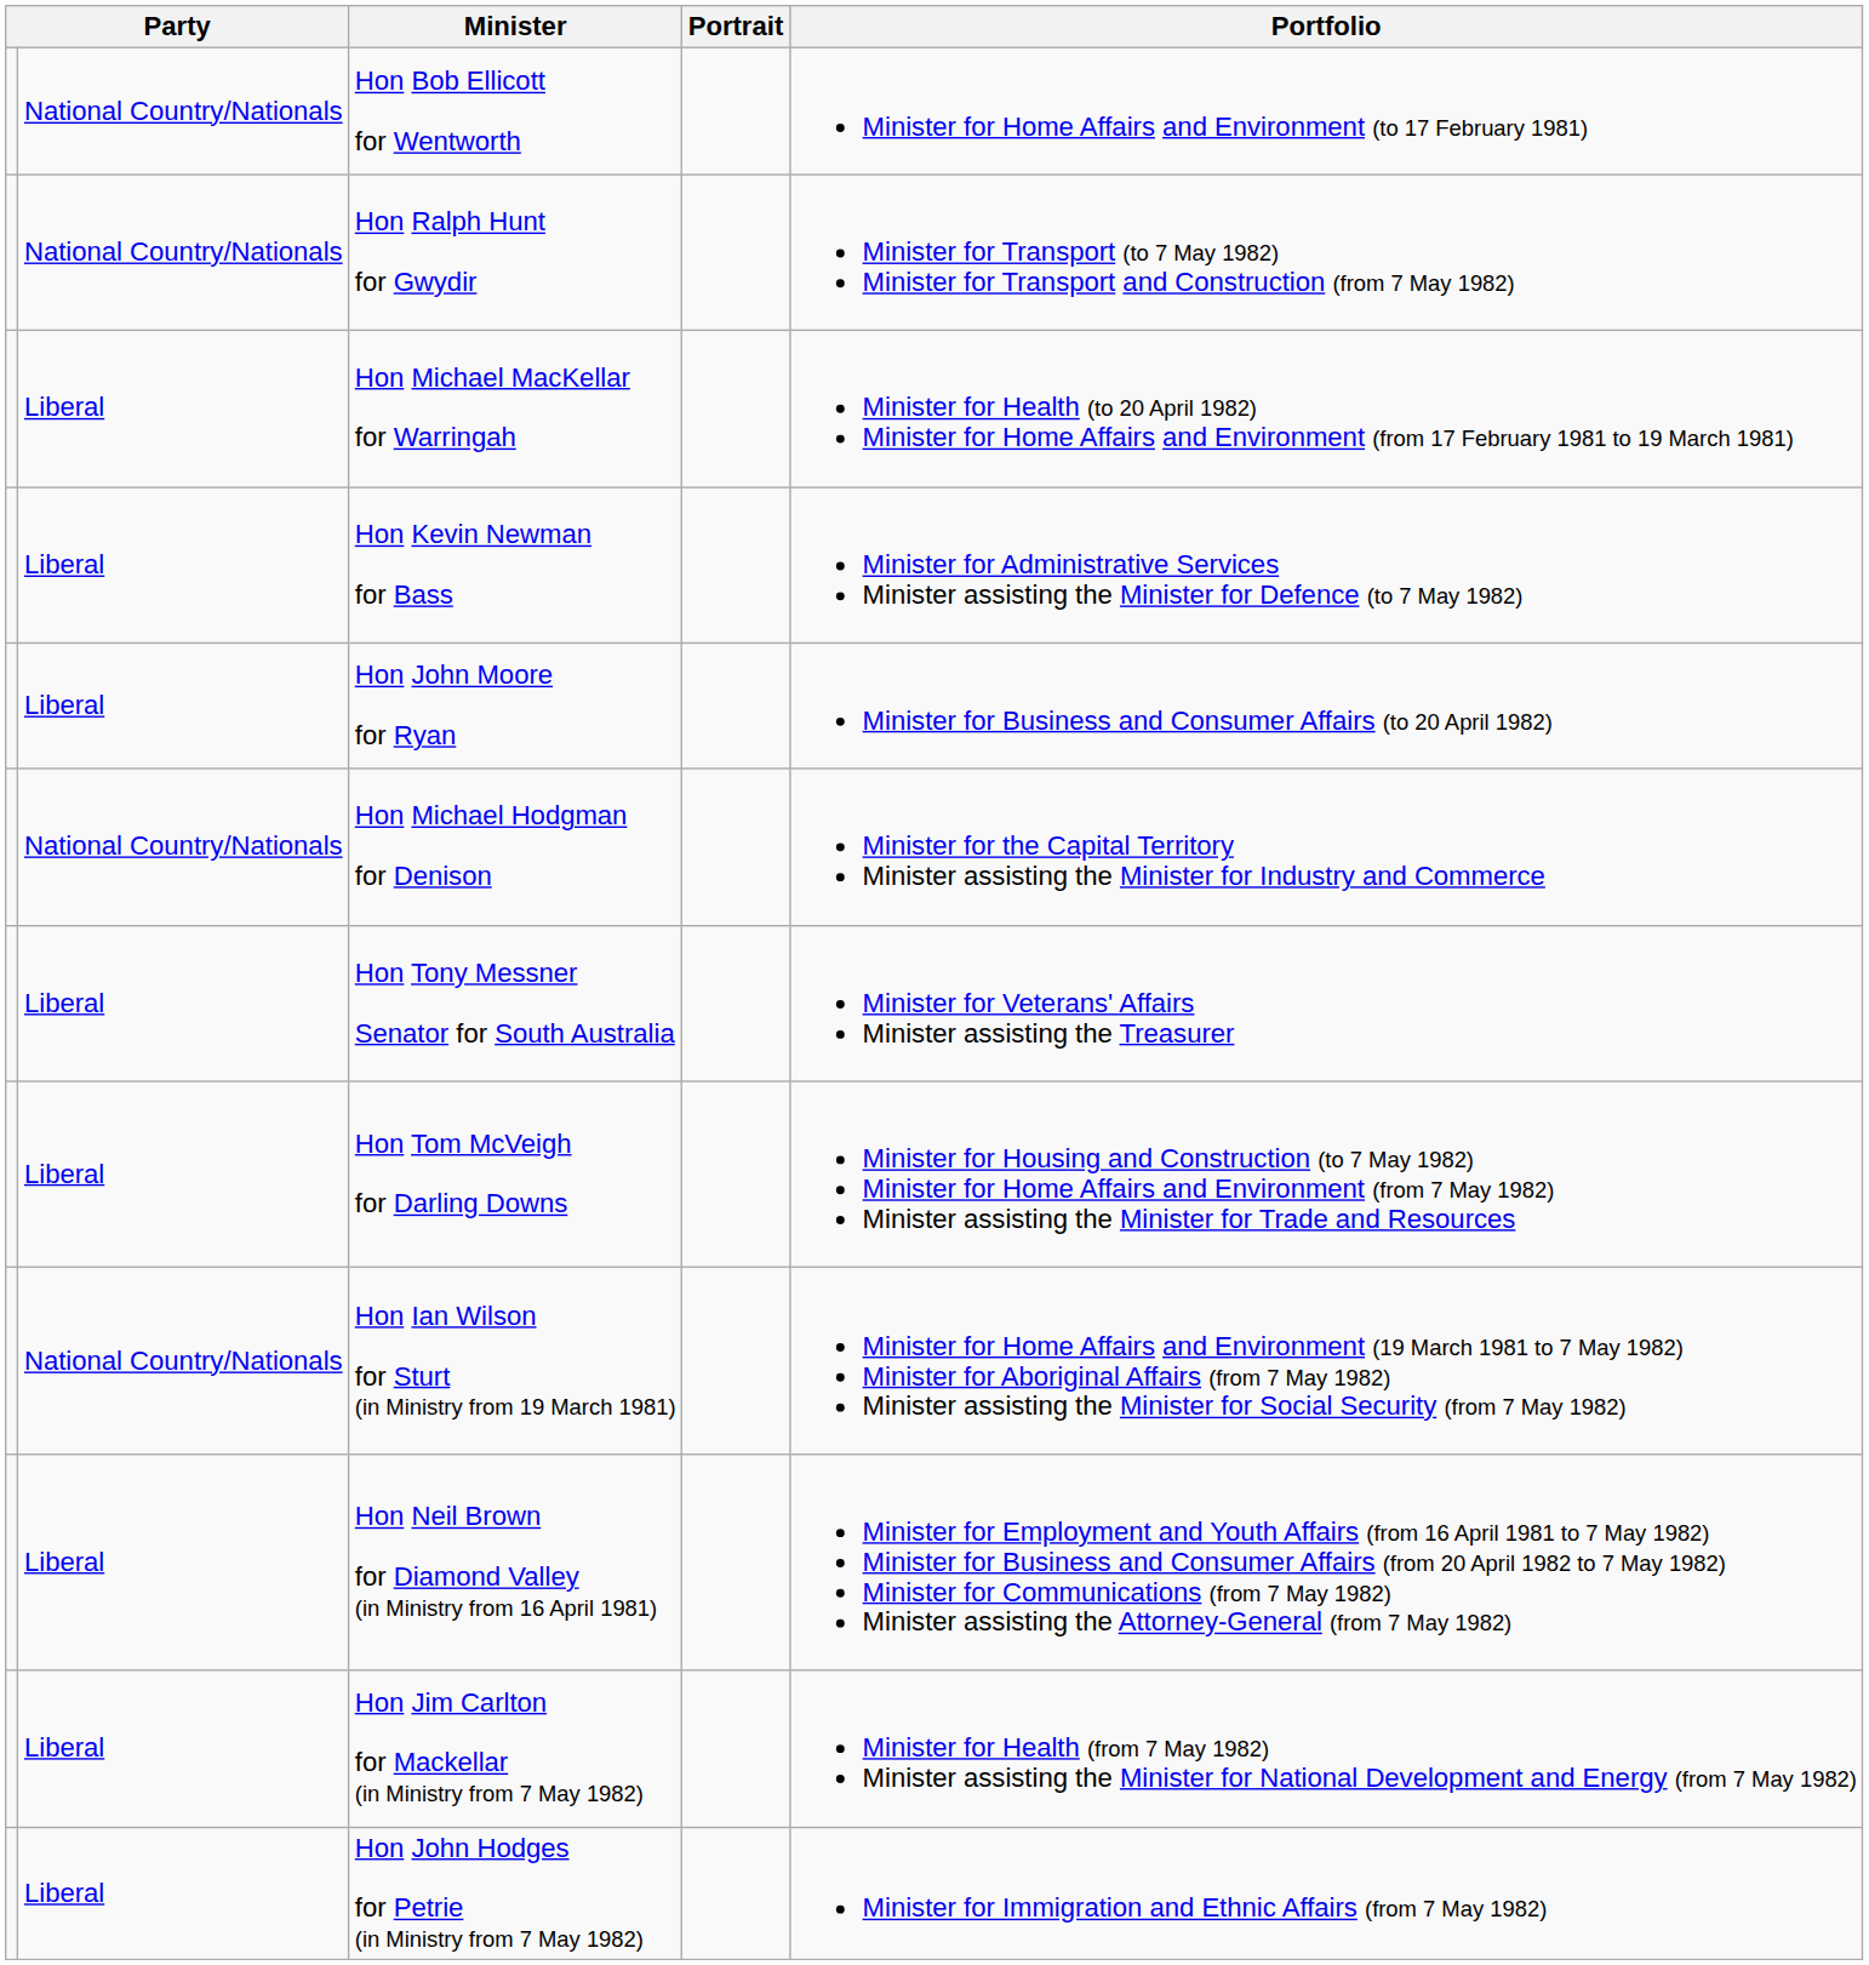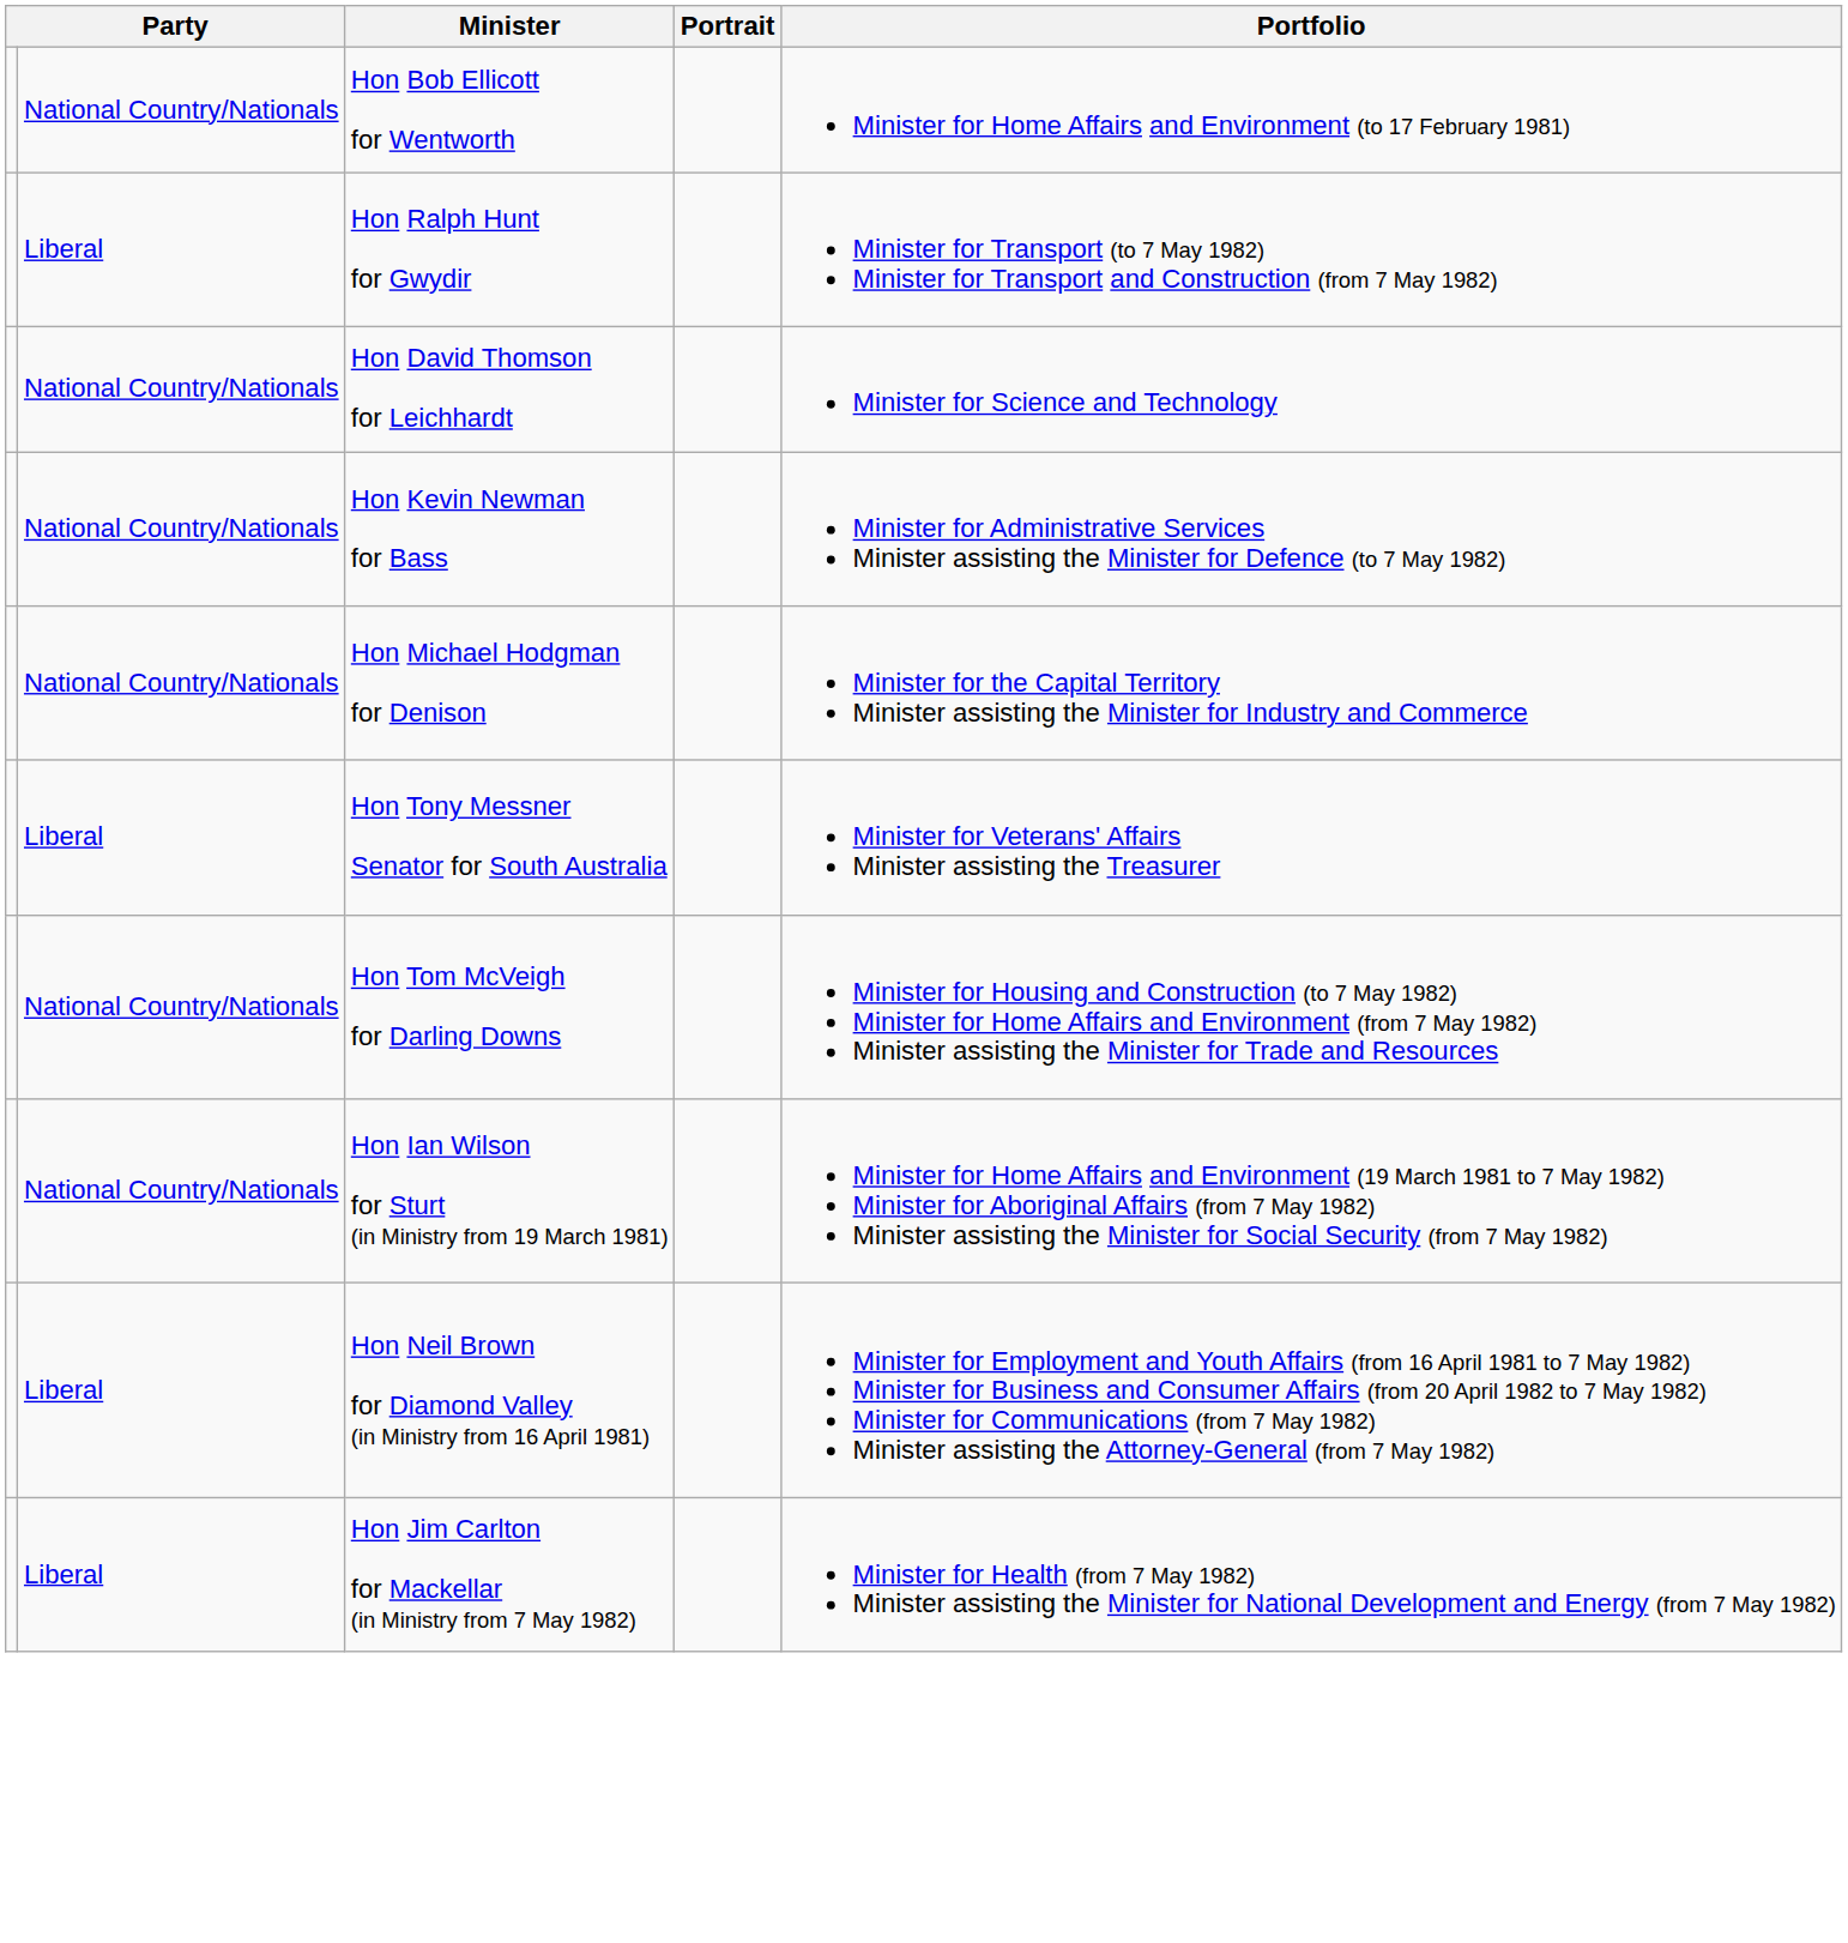Hon Ralph Hunt for Gwydir | column 2: National Country/Nationals -> Liberal
- row: Liberal | Hon Michael MacKellar for Warringah | Minister for Health (to 20 April 1982) Minister for Home Affairs and Environment (from 17 February 1981 to 19 March 1981)
+ row: National Country/Nationals | Hon David Thomson for Leichhardt | Minister for Science and Technology
Hon Kevin Newman for Bass | column 2: Liberal -> National Country/Nationals
- row: Liberal | Hon John Moore for Ryan | Minister for Business and Consumer Affairs (to 20 April 1982)
Hon Tom McVeigh for Darling Downs | column 2: Liberal -> National Country/Nationals
- row: Liberal | Hon John Hodges for Petrie (in Ministry from 7 May 1982) | Minister for Immigration and Ethnic Affairs (from 7 May 1982)
